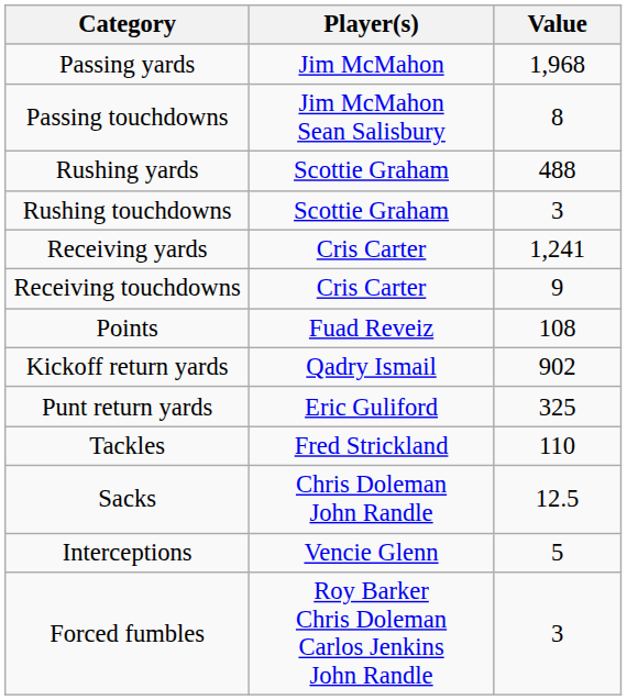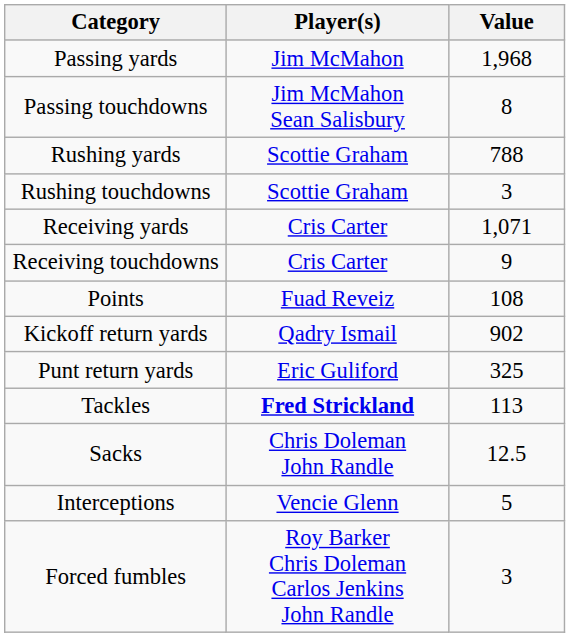Rushing yards | Value: 488 -> 788
Receiving yards | Value: 1,241 -> 1,071
Tackles | Player(s): normal -> bold
Tackles | Value: 110 -> 113
